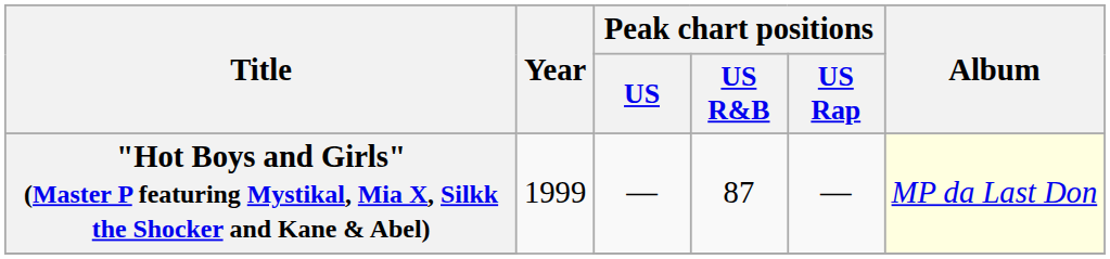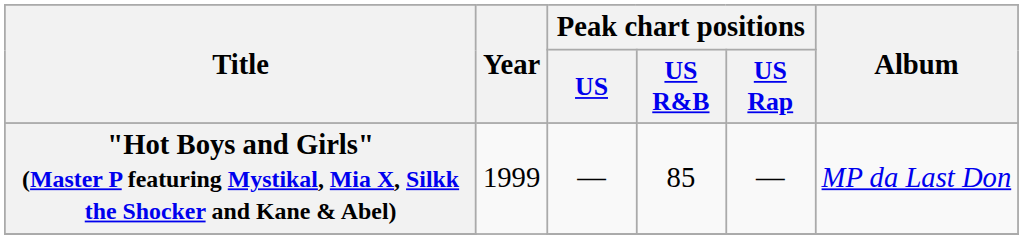row 3 | Peak chart positions / US R&B: 87 -> 85
row 3 | Album: lightyellow background -> no background
